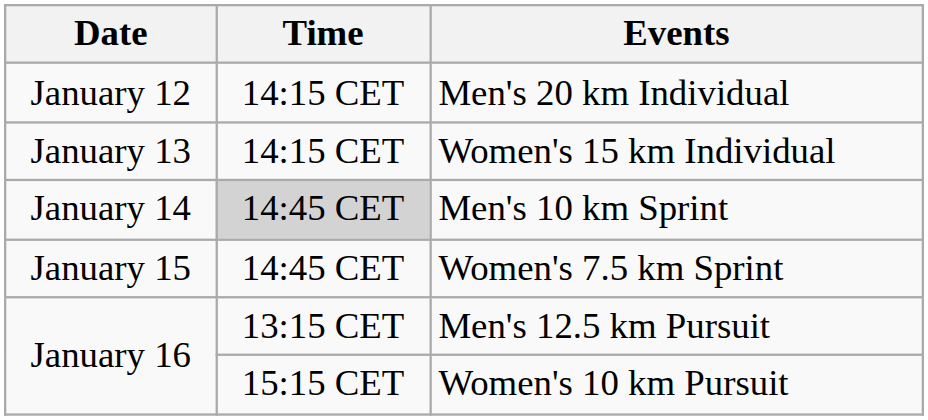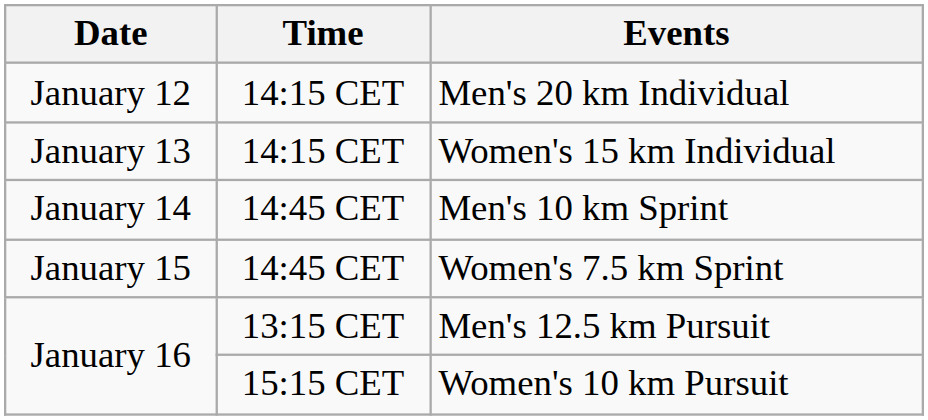Men's 10 km Sprint | Time: lightgrey background -> no background
